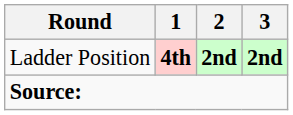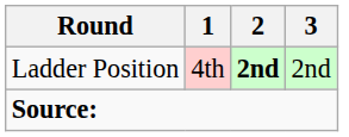Ladder Position | 1: bold -> normal
Ladder Position | 3: bold -> normal
